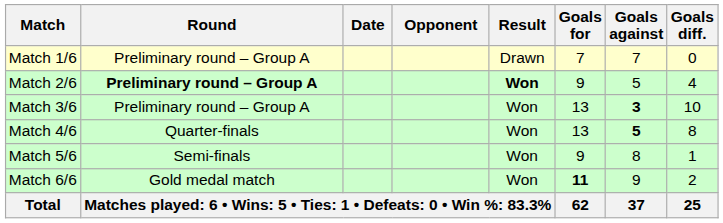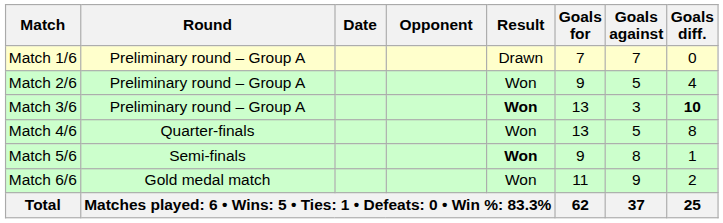Match 2/6 | Round: bold -> normal
Match 2/6 | Result: bold -> normal
Match 3/6 | Result: normal -> bold
Match 3/6 | Goals against: bold -> normal
Match 3/6 | Goals diff.: normal -> bold
Match 4/6 | Goals against: bold -> normal
Match 5/6 | Result: normal -> bold
Match 6/6 | Goals for: bold -> normal
